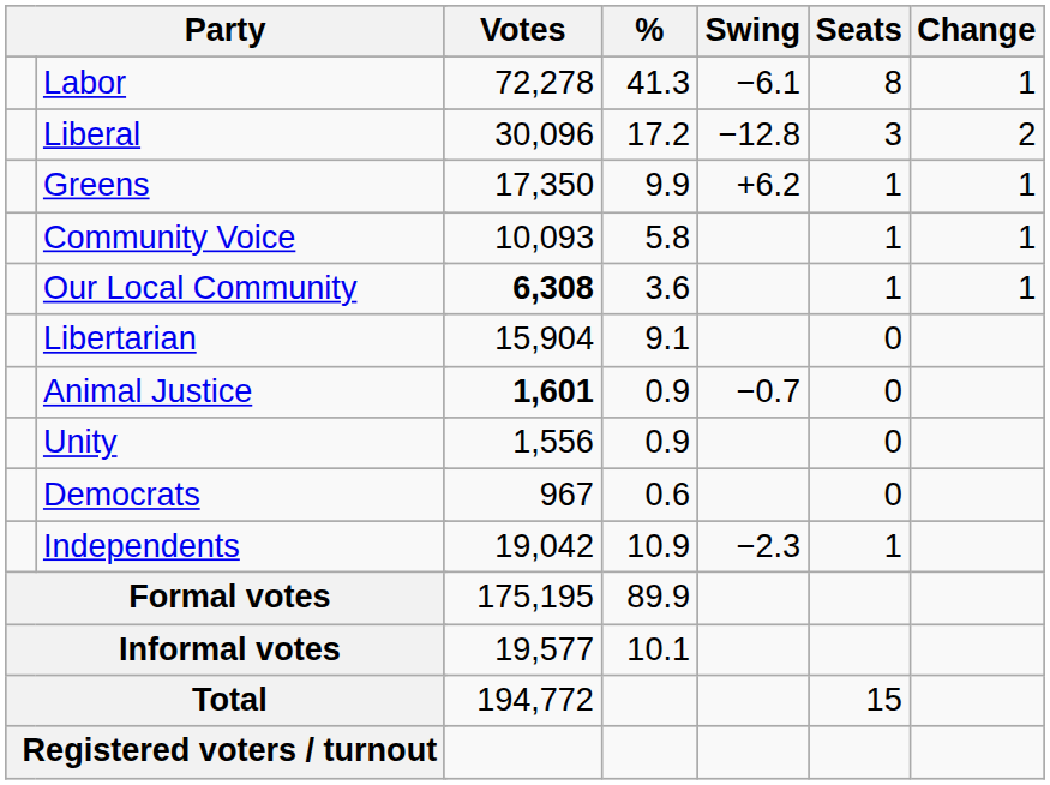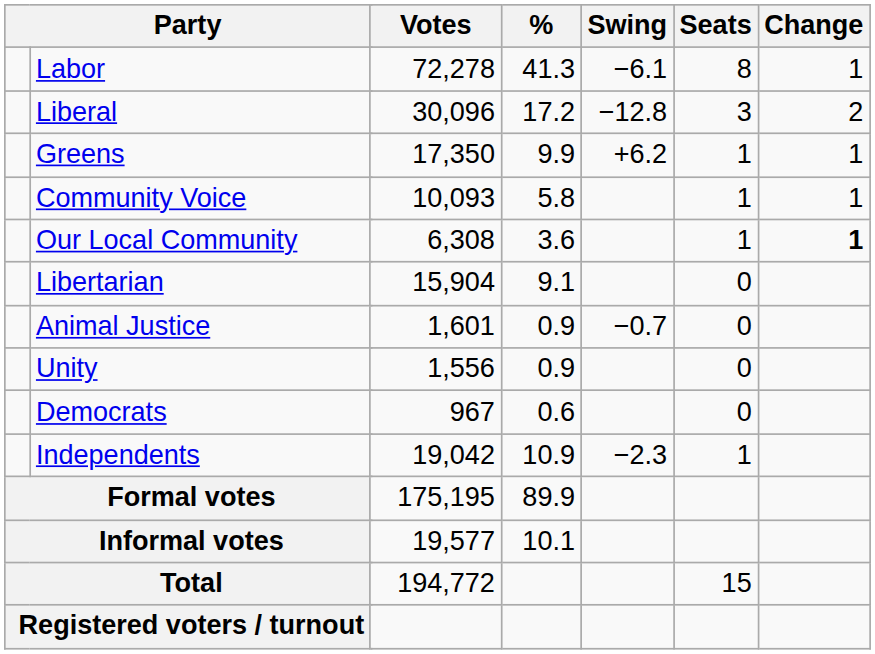Our Local Community | Votes: bold -> normal
Our Local Community | Change: normal -> bold
Animal Justice | Votes: bold -> normal
